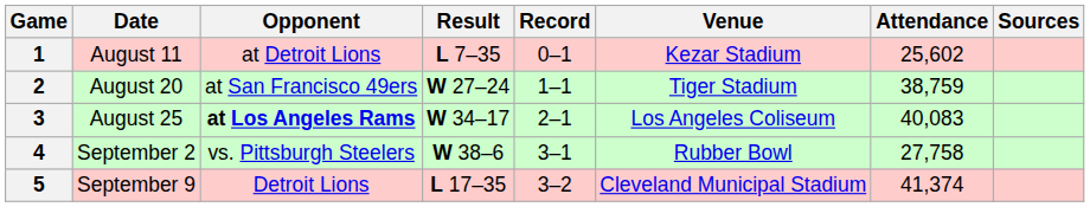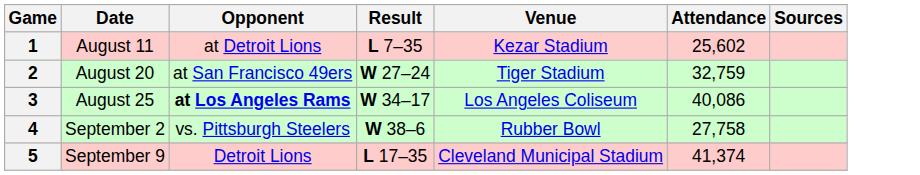- column: Record | 0–1 | 1–1 | 2–1 | 3–1 | 3–2
2 | Attendance: 38,759 -> 32,759
3 | Attendance: 40,083 -> 40,086
